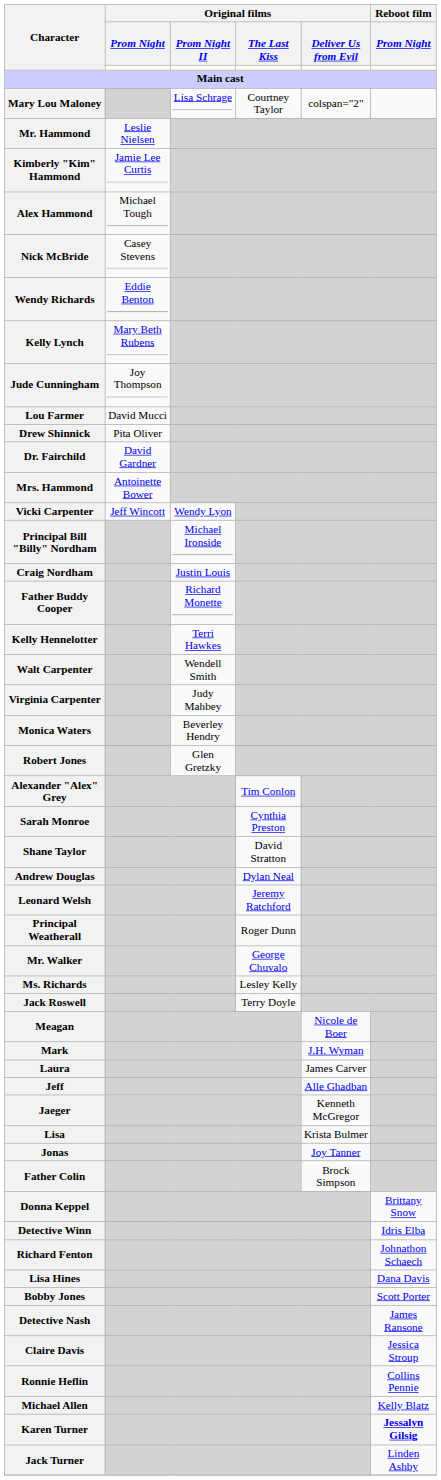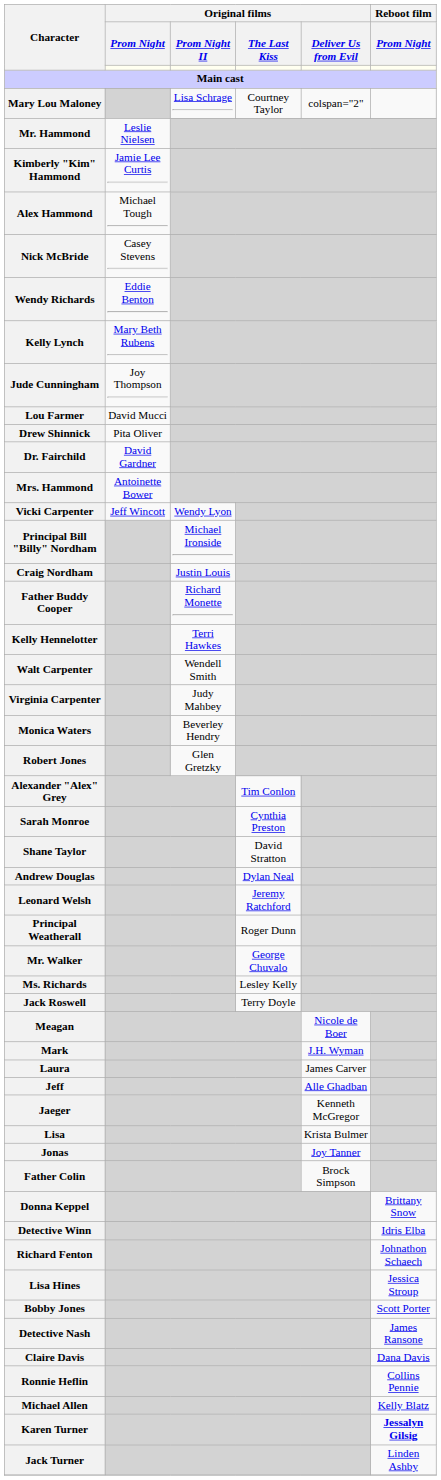Lisa Hines | Reboot film / Prom Night: Dana Davis -> Jessica Stroup
Claire Davis | Reboot film / Prom Night: Jessica Stroup -> Dana Davis
